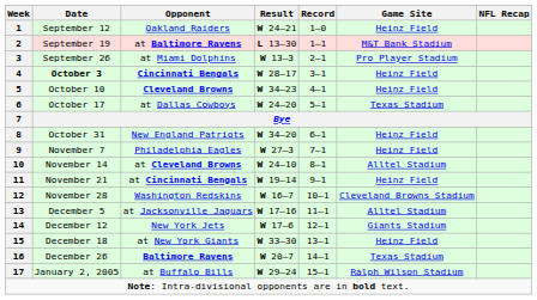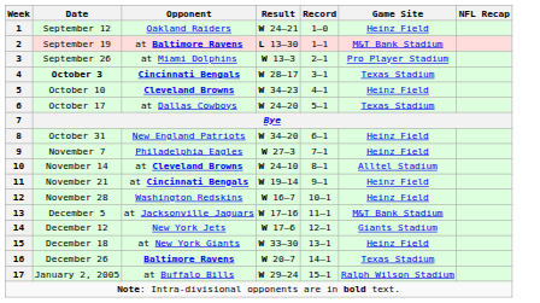4 | Game Site: Heinz Field -> Texas Stadium
12 | Game Site: Cleveland Browns Stadium -> Heinz Field
13 | Game Site: Alltel Stadium -> M&T Bank Stadium
